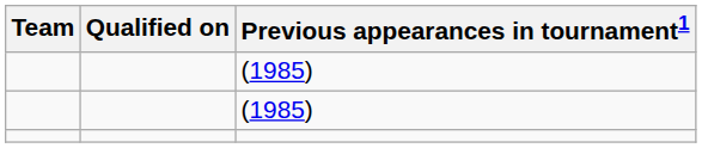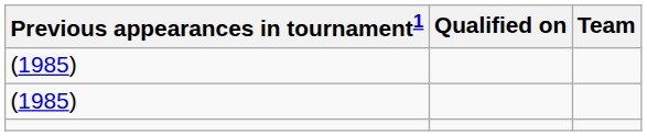columns swapped: Team <-> Previous appearances in tournament1
